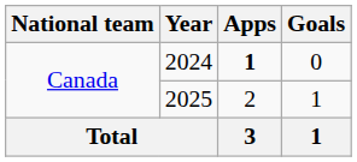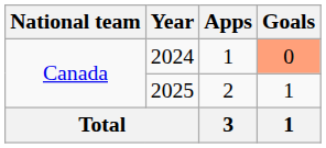2024 | Apps: bold -> normal
2024 | Goals: no background -> lightsalmon background
